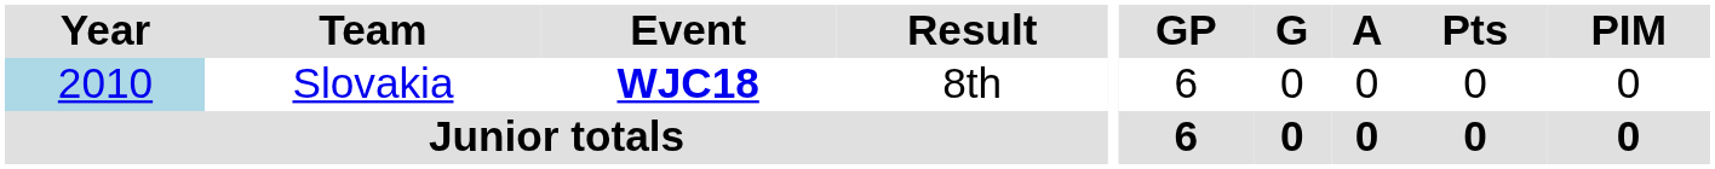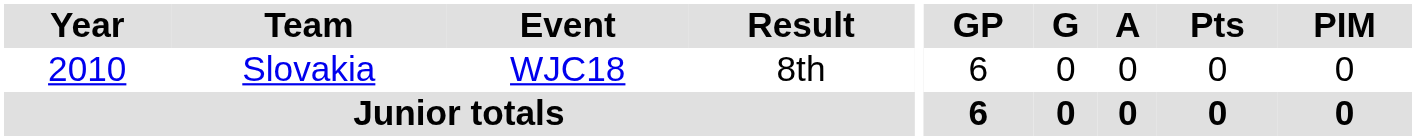Slovakia | Year: lightblue background -> no background
Slovakia | Event: bold -> normal
